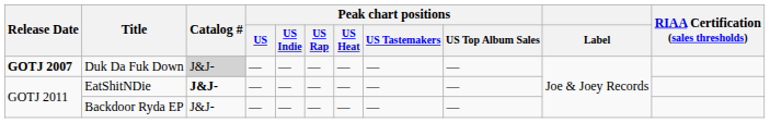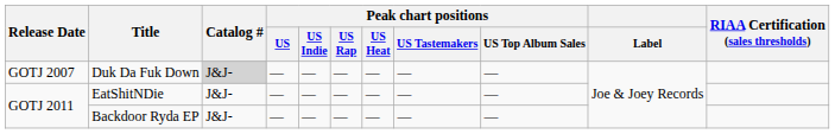Duk Da Fuk Down | Release Date: bold -> normal
EatShitNDie | Catalog #: bold -> normal
